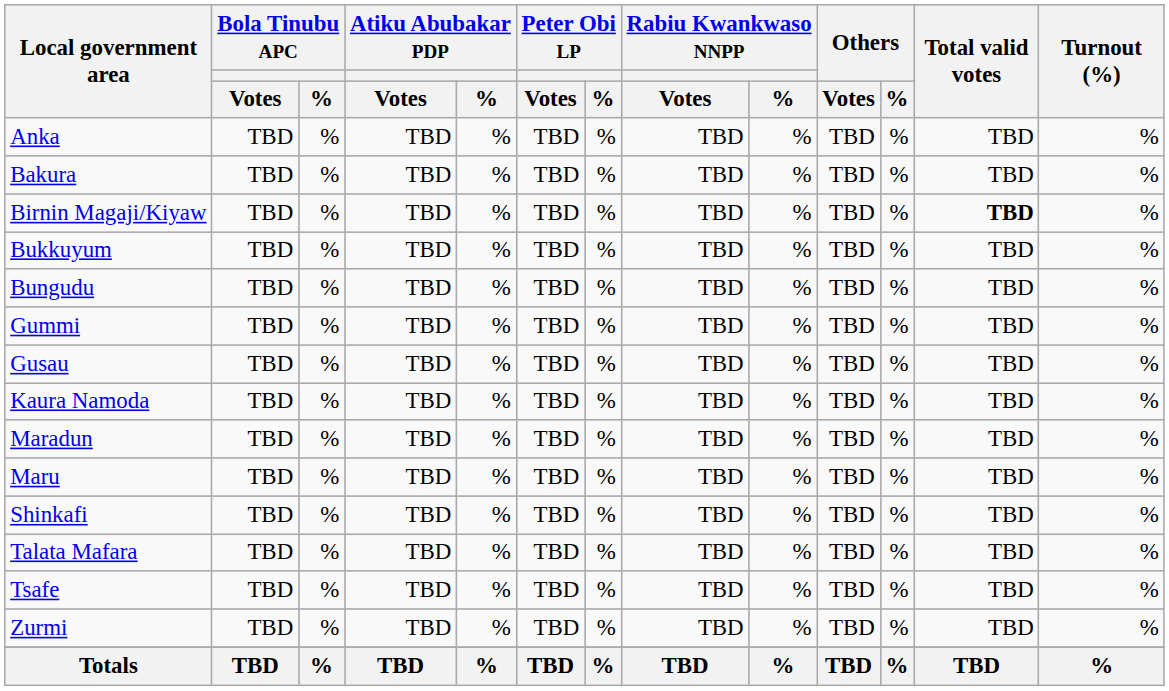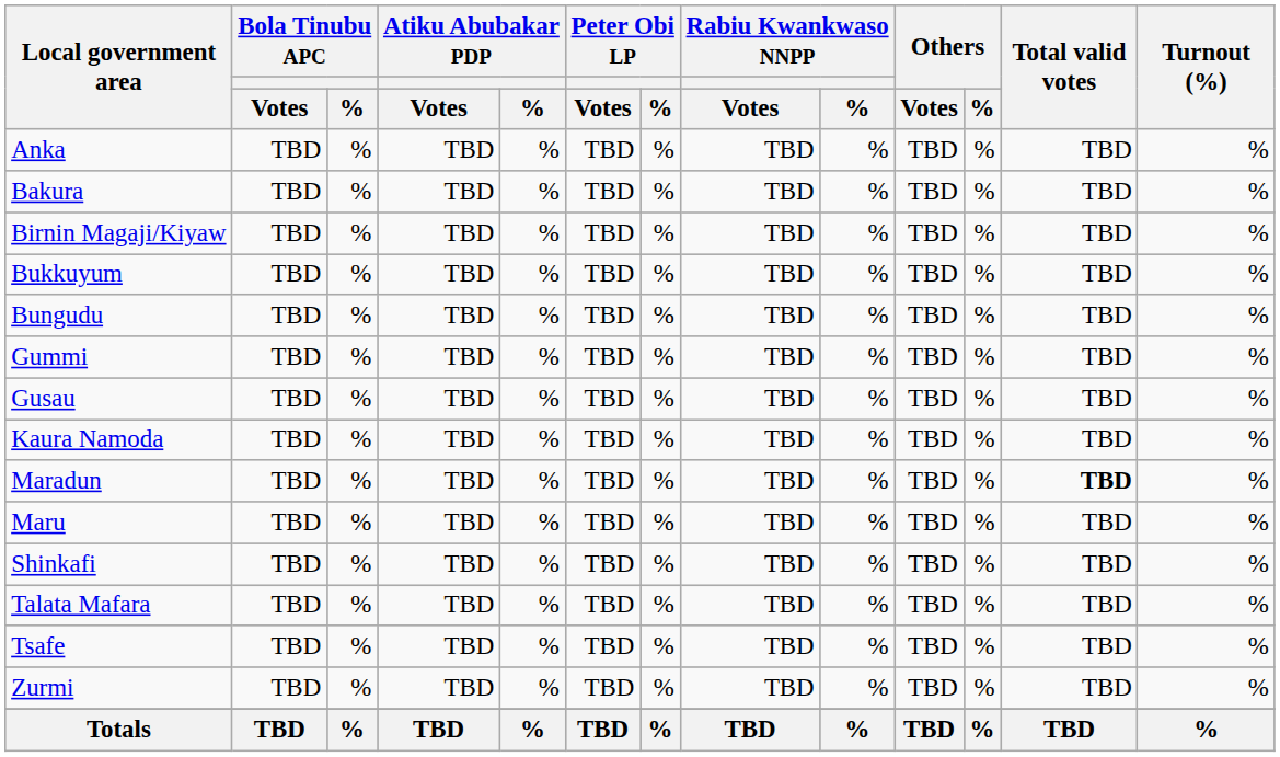Birnin Magaji/Kiyaw | Total valid votes: bold -> normal
Maradun | Total valid votes: normal -> bold
